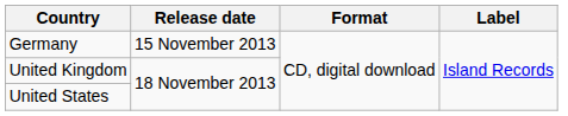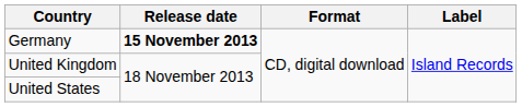Germany | Release date: normal -> bold
